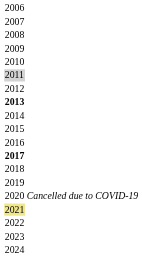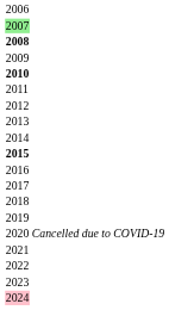2007 | column 1: no background -> lightgreen background
2008 | column 1: normal -> bold
2010 | column 1: normal -> bold
2011 | column 1: lightgrey background -> no background
2013 | column 1: bold -> normal
2015 | column 1: normal -> bold
2017 | column 1: bold -> normal
2021 | column 1: khaki background -> no background
2024 | column 1: no background -> pink background
